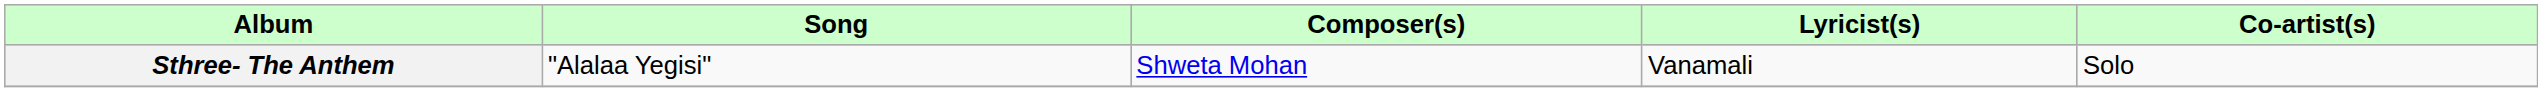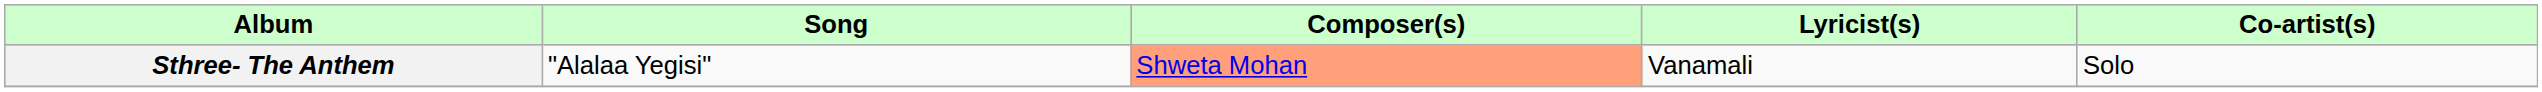Sthree- The Anthem | Composer(s): no background -> lightsalmon background
